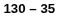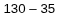row 1 | column 1: bold -> normal
